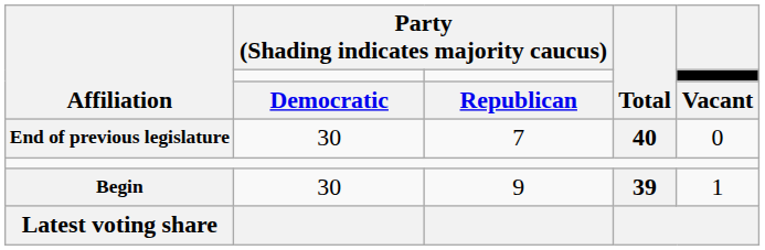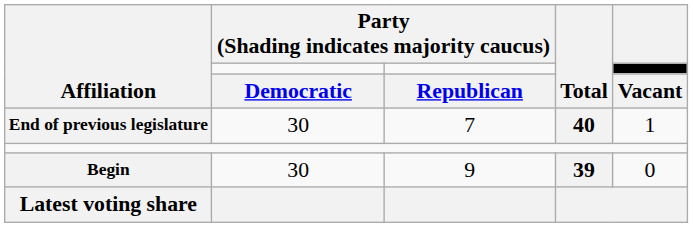End of previous legislature | column 5: 0 -> 1
Begin | column 5: 1 -> 0
